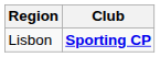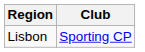Lisbon | Club: bold -> normal
